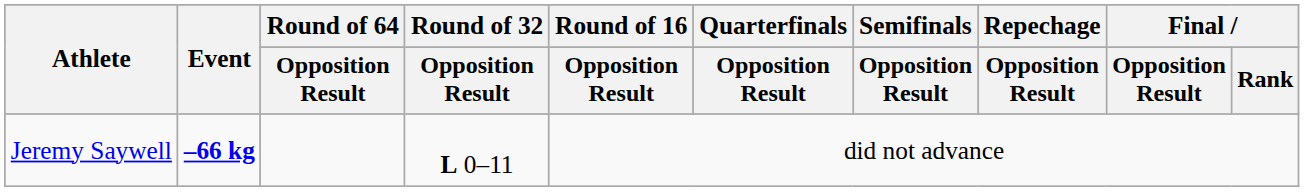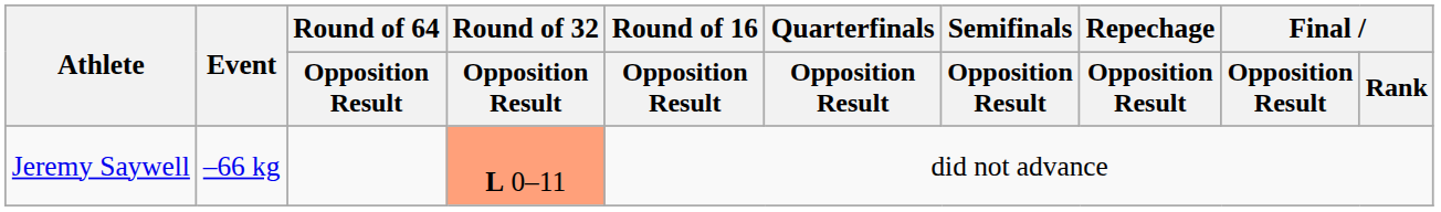Jeremy Saywell | Event: bold -> normal
Jeremy Saywell | Round of 32 / Opposition Result: no background -> lightsalmon background
